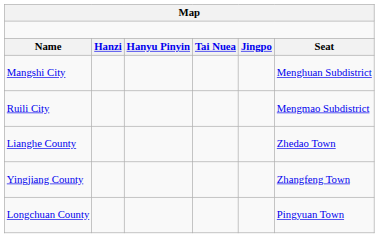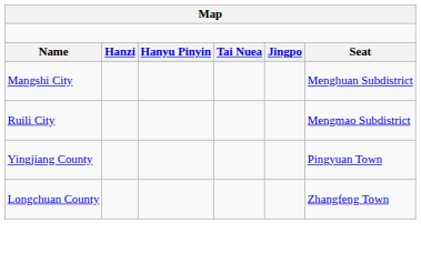- row: Lianghe County | Zhedao Town
Yingjiang County | column 6: Zhangfeng Town -> Pingyuan Town
Longchuan County | column 6: Pingyuan Town -> Zhangfeng Town
